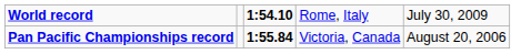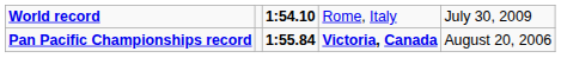Pan Pacific Championships record | column 4: normal -> bold
